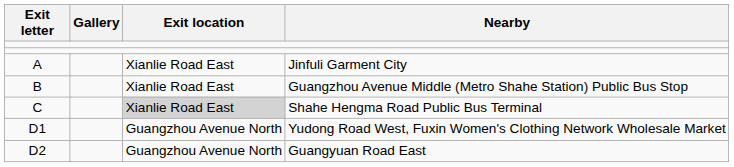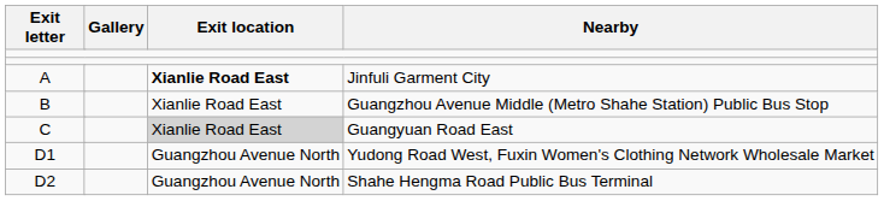A | Exit location: normal -> bold
C | Nearby: Shahe Hengma Road Public Bus Terminal -> Guangyuan Road East
D2 | Nearby: Guangyuan Road East -> Shahe Hengma Road Public Bus Terminal
